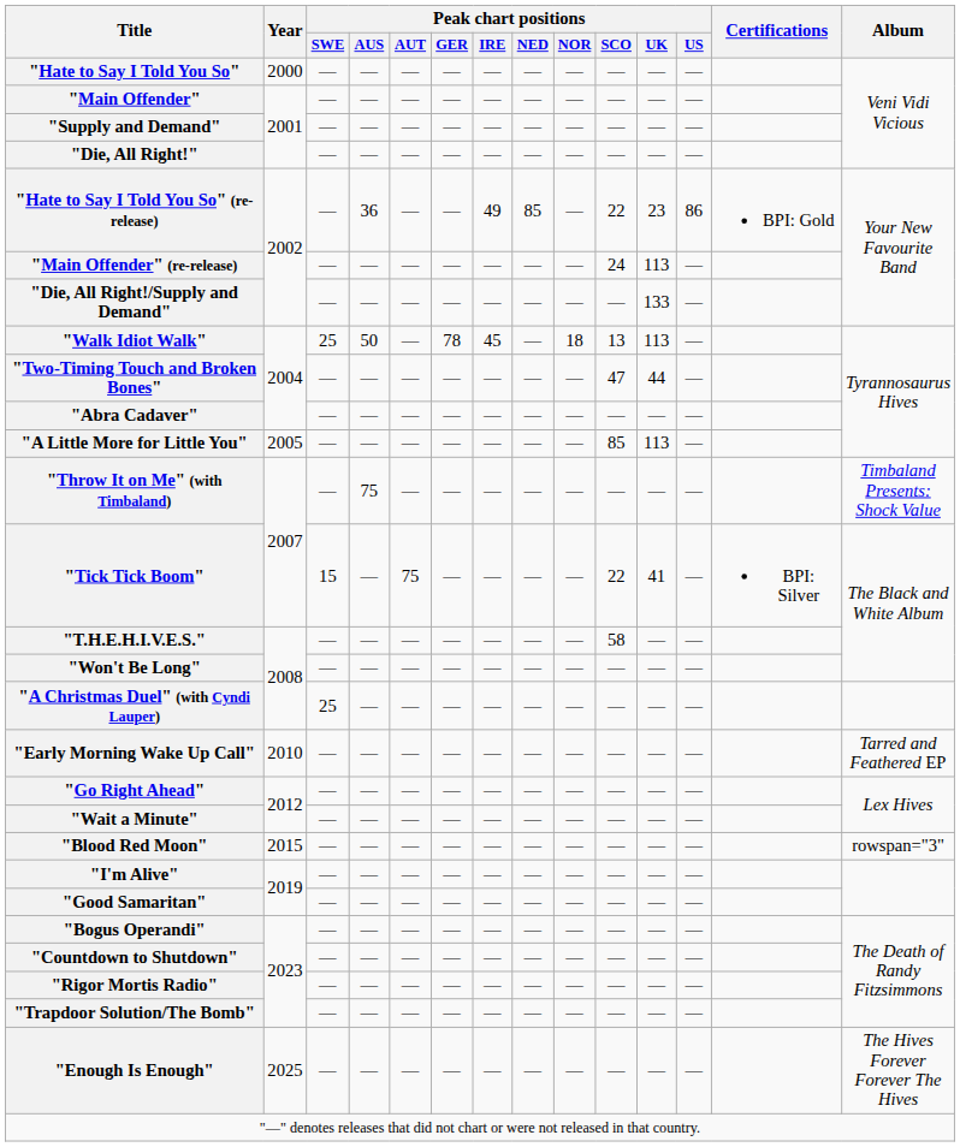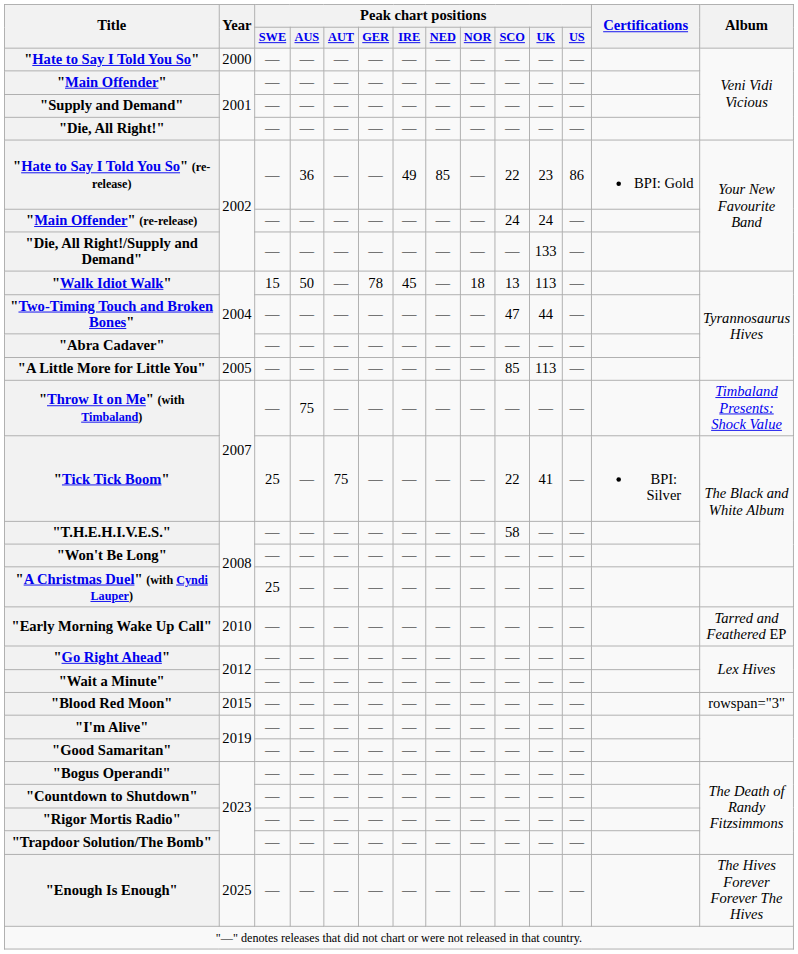"Main Offender" (re-release) | Peak chart positions / UK: 113 -> 24
"Walk Idiot Walk" | Peak chart positions / SWE: 25 -> 15
"Tick Tick Boom" | Peak chart positions / SWE: 15 -> 25
